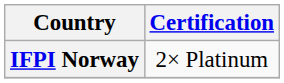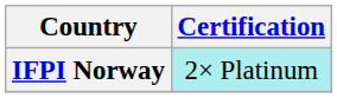IFPI Norway | Certification: no background -> paleturquoise background
